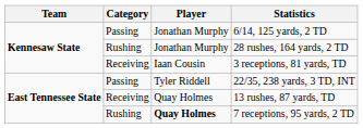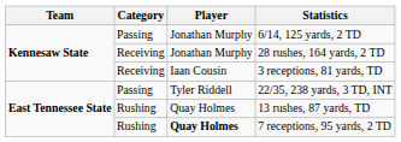28 rushes, 164 yards, 2 TD | Category: Rushing -> Receiving
13 rushes, 87 yards, TD | Category: Receiving -> Rushing
